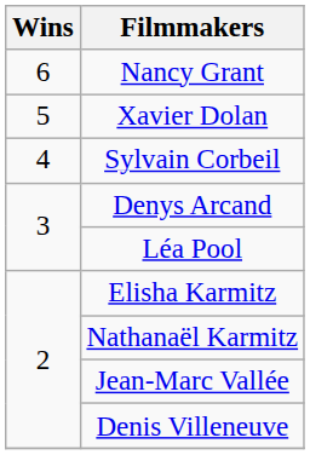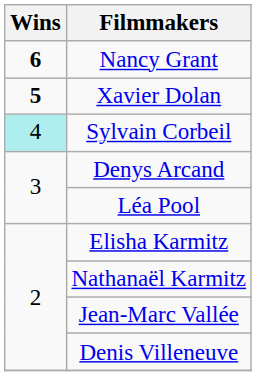Nancy Grant | Wins: normal -> bold
Xavier Dolan | Wins: normal -> bold
Sylvain Corbeil | Wins: no background -> paleturquoise background
